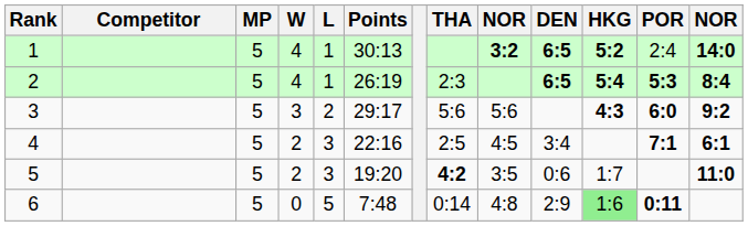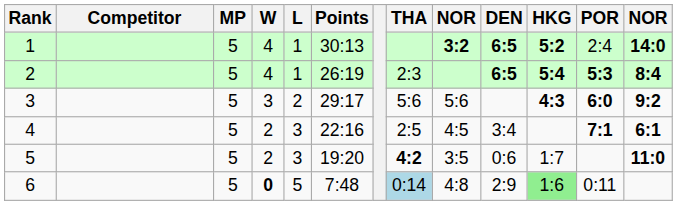6 | W: normal -> bold
6 | THA: no background -> lightblue background
6 | POR: bold -> normal
